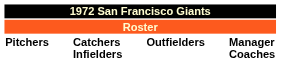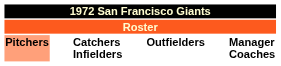Pitchers | column 1: no background -> lightsalmon background
